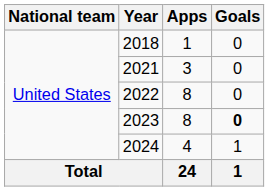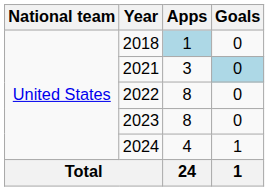2018 | Apps: no background -> lightblue background
2021 | Goals: no background -> lightblue background
2023 | Goals: bold -> normal
